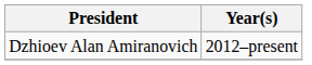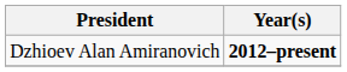Dzhioev Alan Amiranovich | Year(s): normal -> bold
